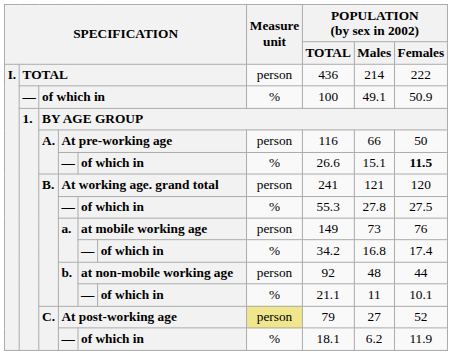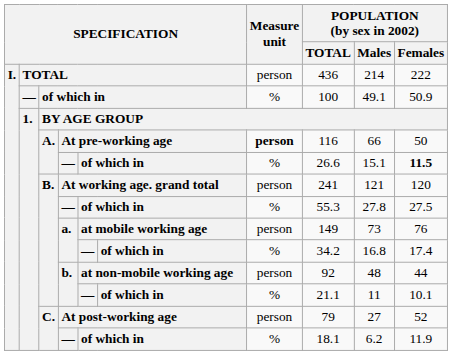At pre-working age | Measure unit: normal -> bold
At post-working age | Measure unit: khaki background -> no background
